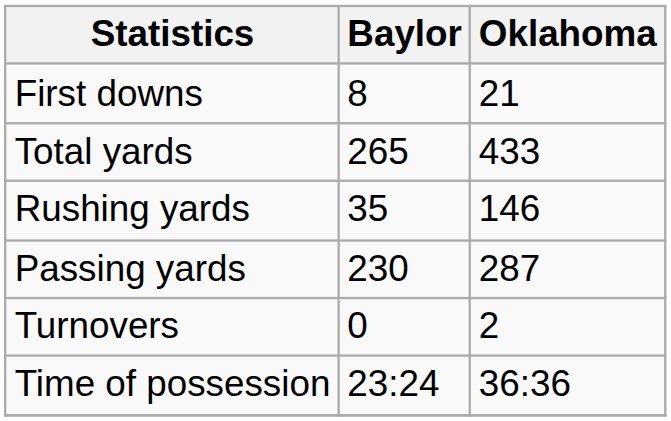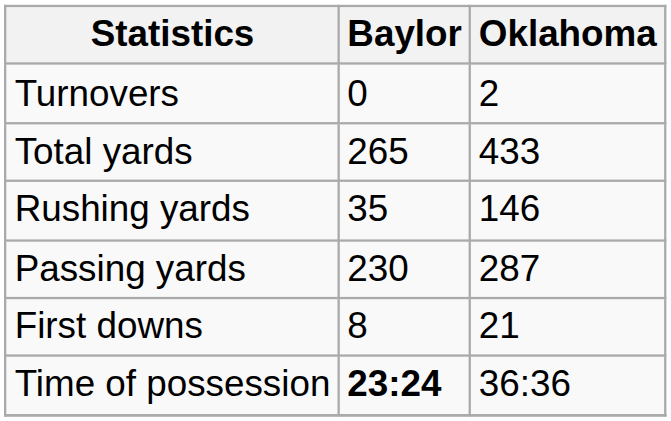rows swapped: First downs <-> Turnovers
Time of possession | Baylor: normal -> bold
